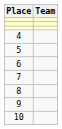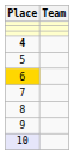row 5 | Place: normal -> bold
row 7 | Place: no background -> gold background
row 11 | Place: no background -> lavender background
